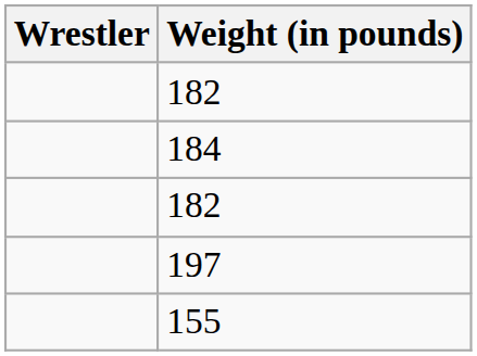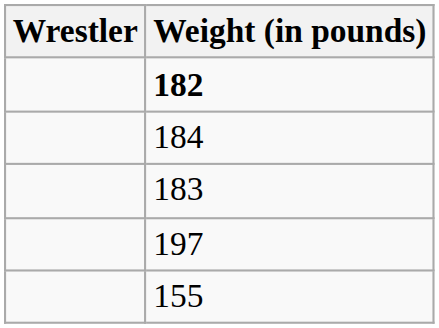row 2 | Weight (in pounds): normal -> bold
row 4 | Weight (in pounds): 182 -> 183
